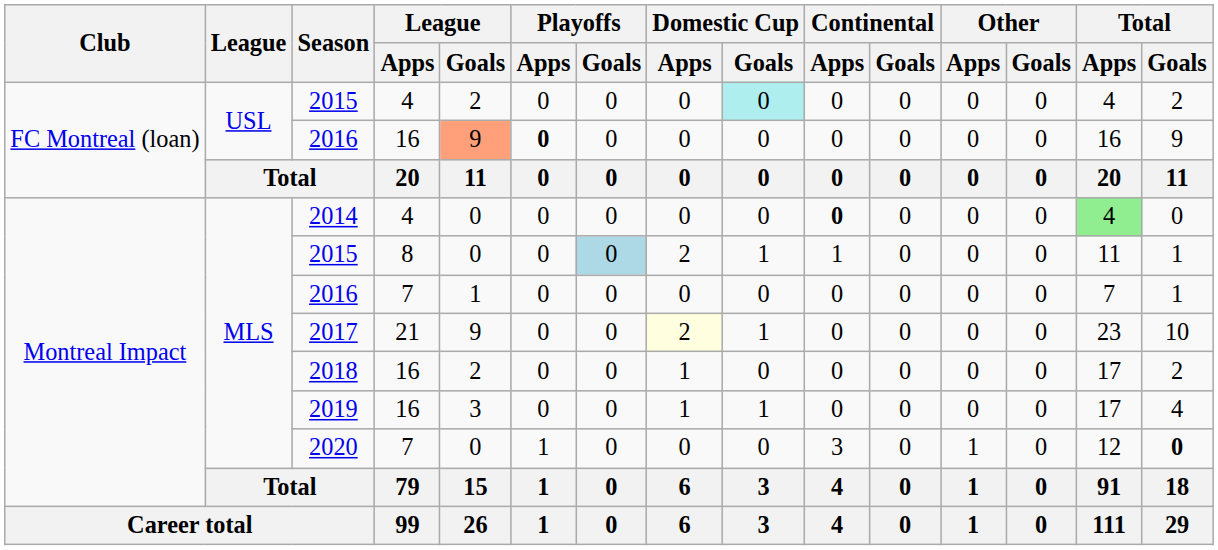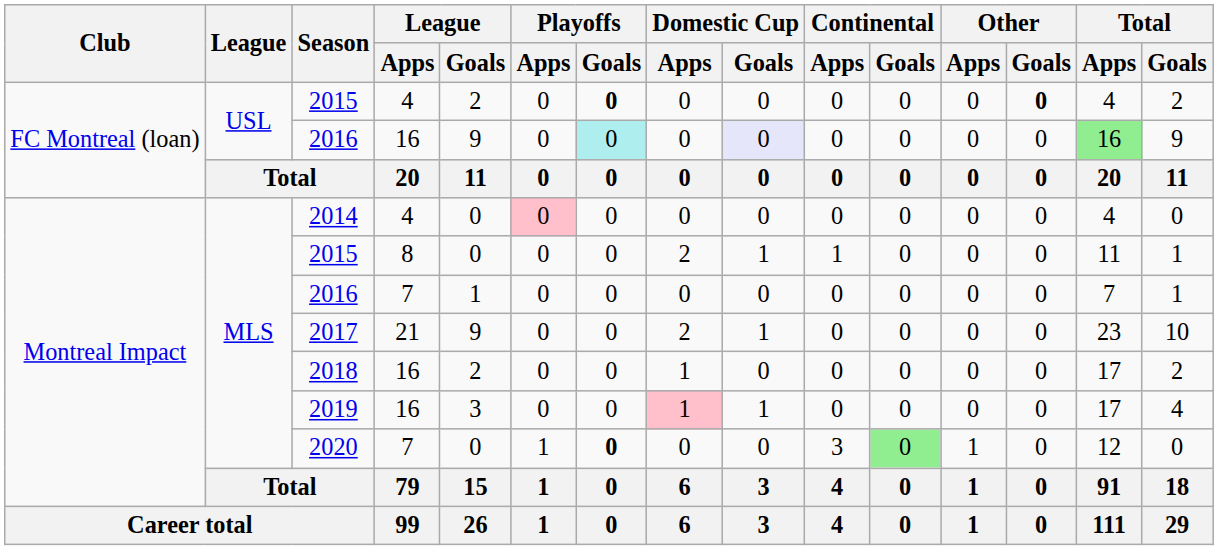2015 / 4 | Playoffs / Goals: normal -> bold
2015 / 4 | Domestic Cup / Goals: paleturquoise background -> no background
2015 / 4 | Other / Goals: normal -> bold
2016 / 16 | League / Goals: lightsalmon background -> no background
2016 / 16 | Playoffs / Apps: bold -> normal
2016 / 16 | Playoffs / Goals: no background -> paleturquoise background
2016 / 16 | Domestic Cup / Goals: no background -> lavender background
2016 / 16 | Total / Apps: no background -> lightgreen background
2014 | Playoffs / Apps: no background -> pink background
2014 | Continental / Apps: bold -> normal
2014 | Total / Apps: lightgreen background -> no background
2015 / 8 | Playoffs / Goals: lightblue background -> no background
2017 | Domestic Cup / Apps: lightyellow background -> no background
2019 | Domestic Cup / Apps: no background -> pink background
2020 | Playoffs / Goals: normal -> bold
2020 | Continental / Goals: no background -> lightgreen background
2020 | Total / Goals: bold -> normal
